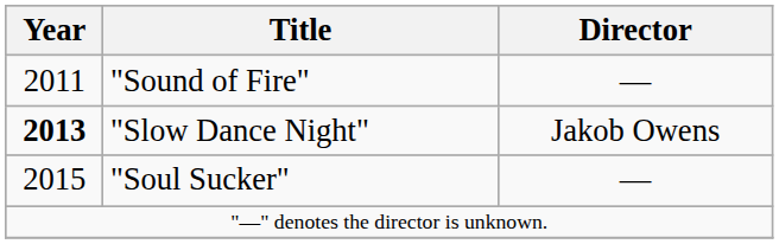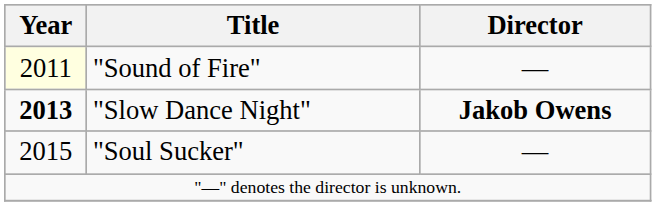"Sound of Fire" | Year: no background -> lightyellow background
"Slow Dance Night" | Director: normal -> bold
